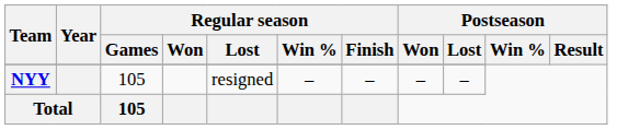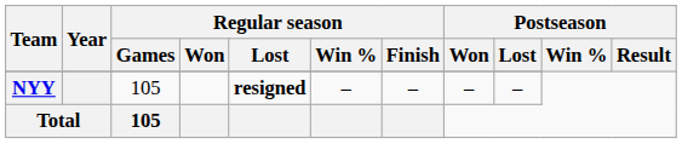NYY | Regular season / Lost: normal -> bold
